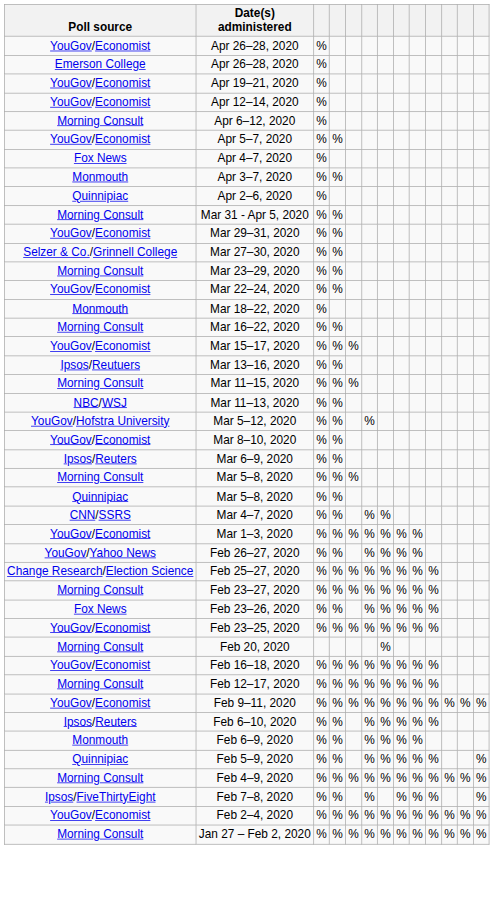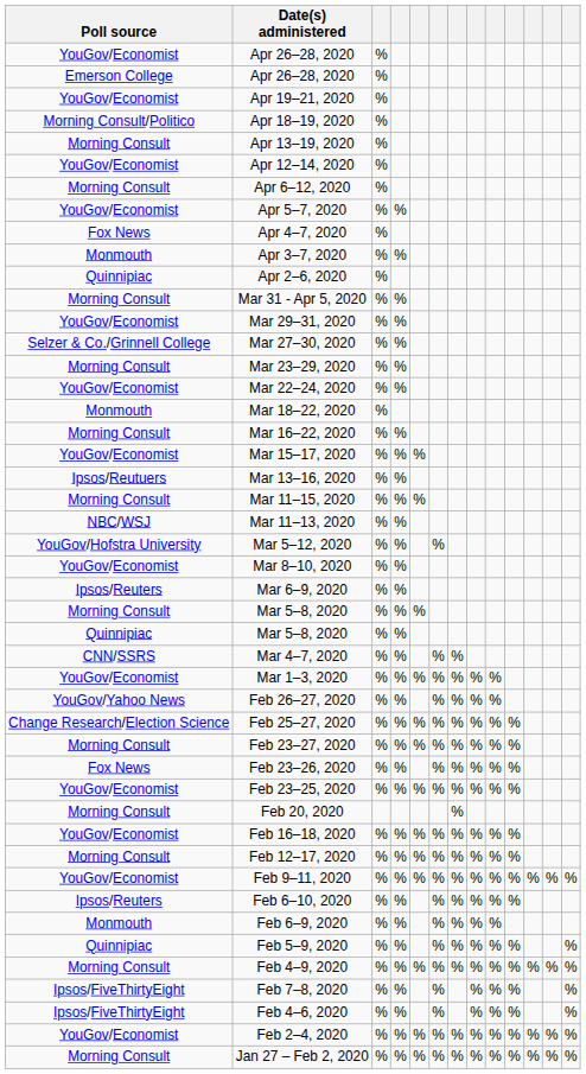+ row: Morning Consult/Politico | Apr 18–19, 2020 | %
+ row: Morning Consult | Apr 13–19, 2020 | %
+ row: Ipsos/FiveThirtyEight | Feb 4–6, 2020 | % | % | % | % | % | % | %
